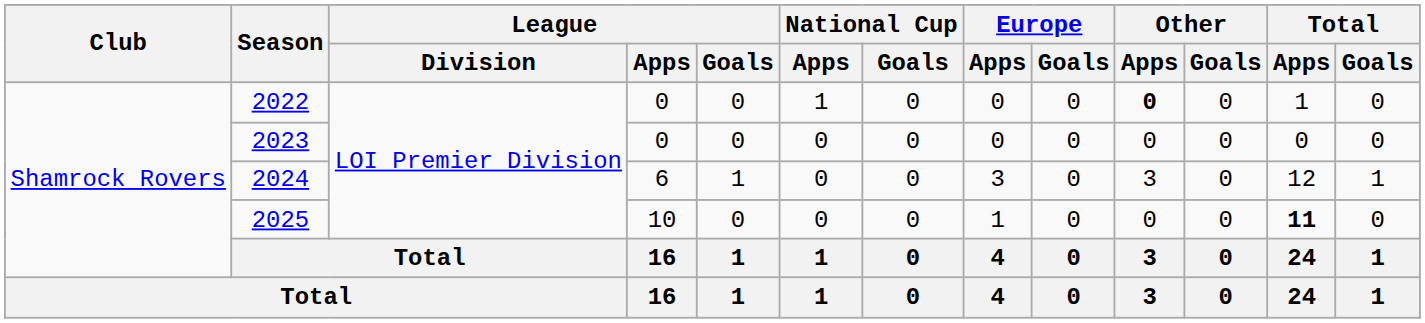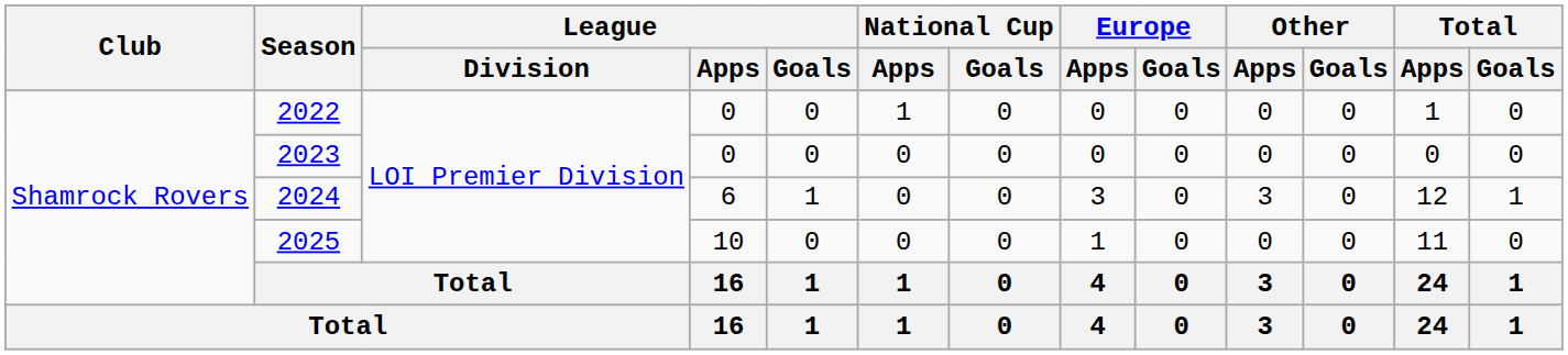2022 | Other / Apps: bold -> normal
2025 | Total / Apps: bold -> normal
